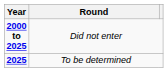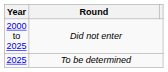2000 to 2025 | Year: bold -> normal
2025 | Year: bold -> normal
